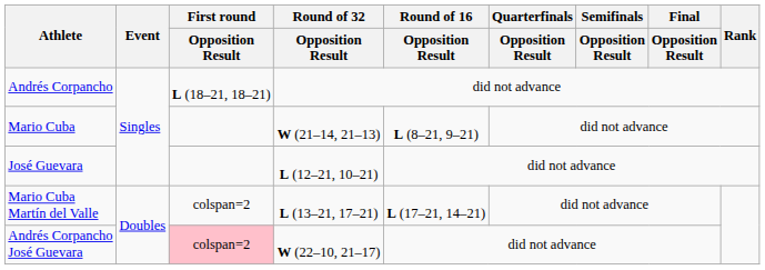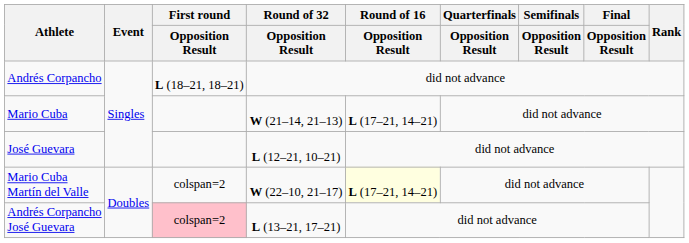Mario Cuba | Round of 16 / Opposition Result: L (8–21, 9–21) -> L (17–21, 14–21)
Mario Cuba Martín del Valle | Round of 32 / Opposition Result: L (13–21, 17–21) -> W (22–10, 21–17)
Mario Cuba Martín del Valle | Round of 16 / Opposition Result: no background -> lightyellow background
Andrés Corpancho José Guevara | Round of 32 / Opposition Result: W (22–10, 21–17) -> L (13–21, 17–21)
